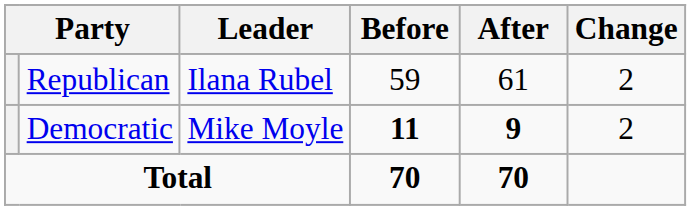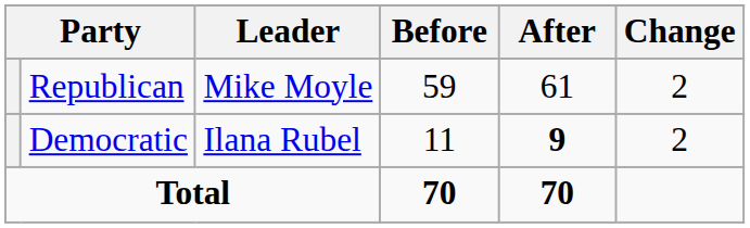Republican | Leader: Ilana Rubel -> Mike Moyle
Democratic | Leader: Mike Moyle -> Ilana Rubel
Democratic | Before: bold -> normal
